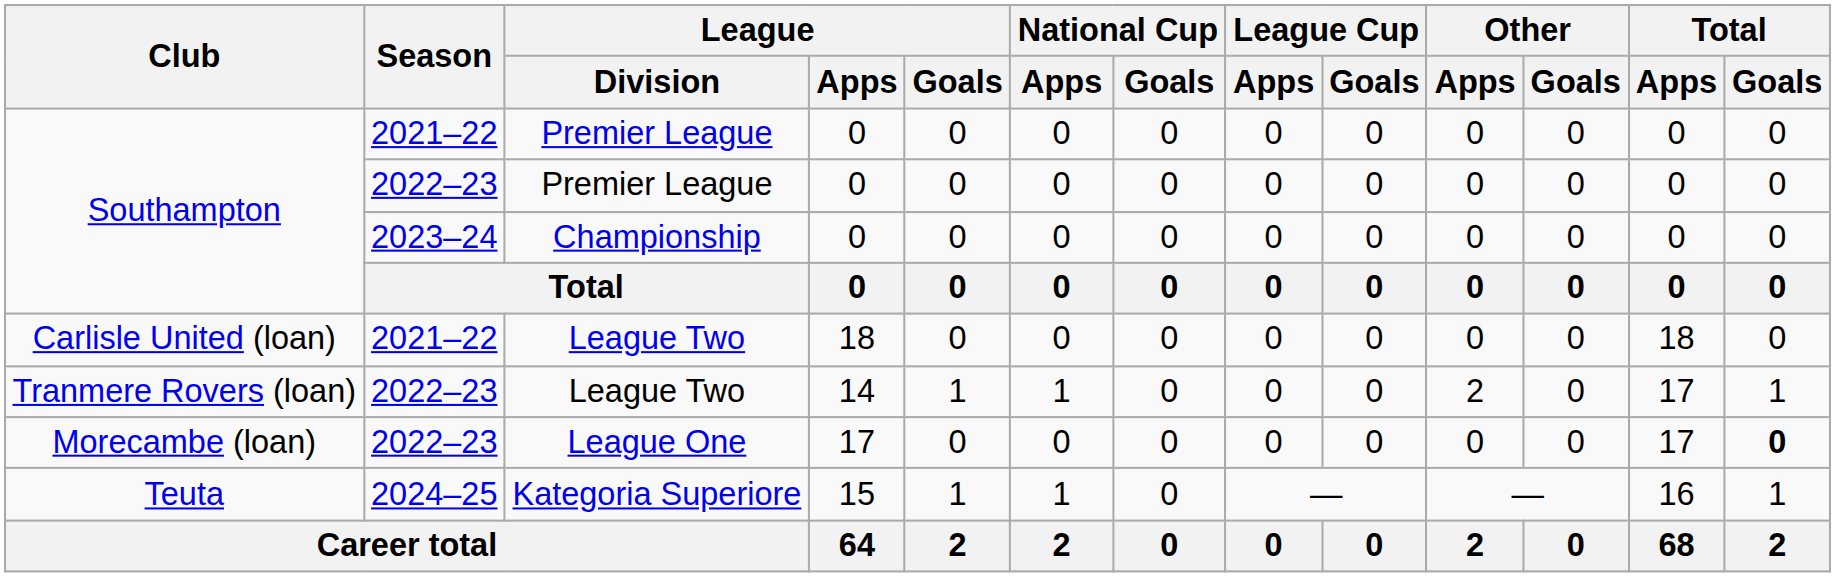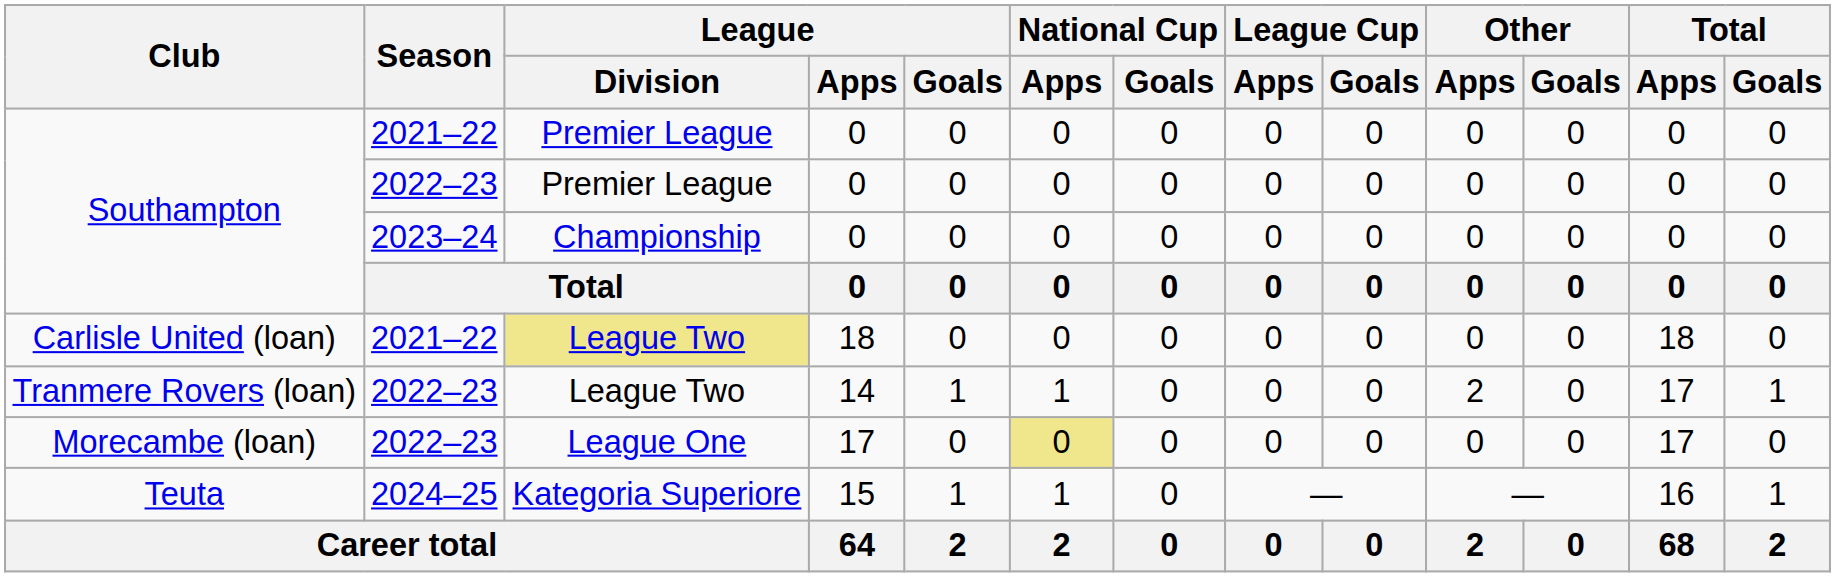Carlisle United (loan) | League / Division: no background -> khaki background
Morecambe (loan) | National Cup / Apps: no background -> khaki background
Morecambe (loan) | Total / Goals: bold -> normal
